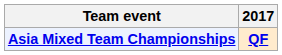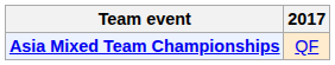Asia Mixed Team Championships | 2017: bold -> normal
